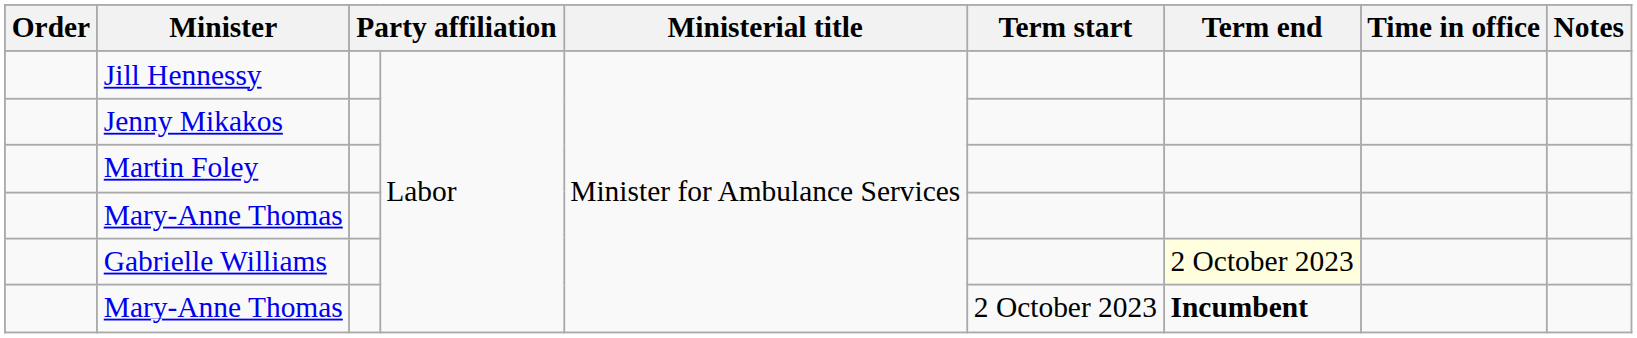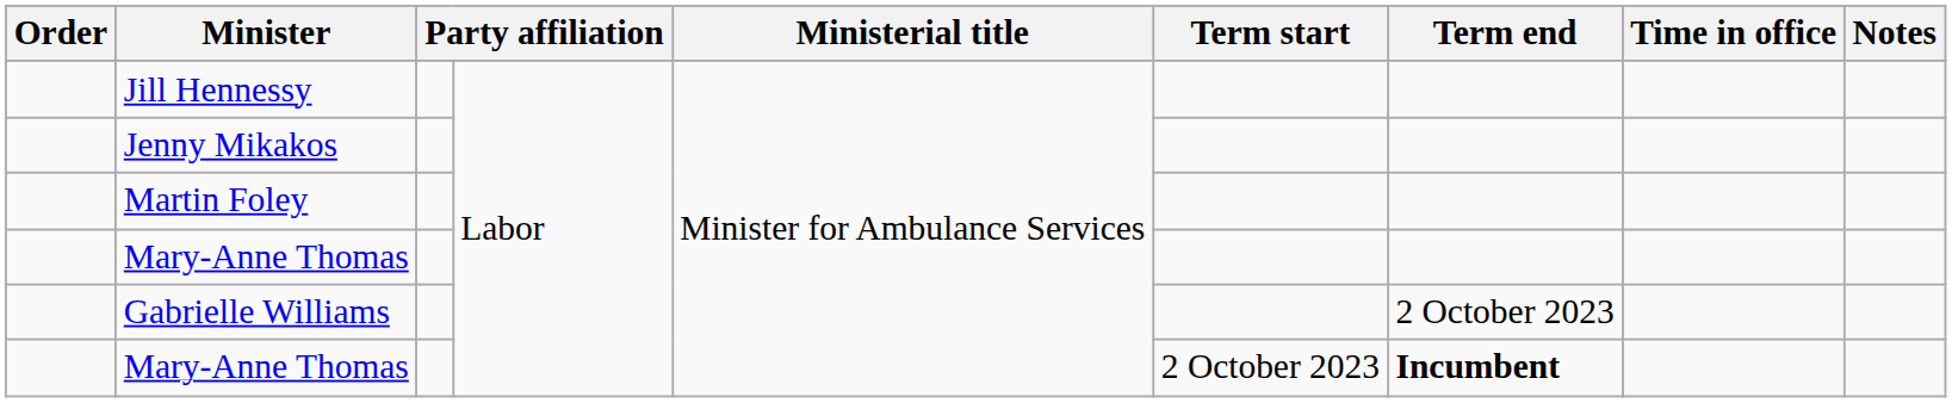Gabrielle Williams | Term end: lightyellow background -> no background
